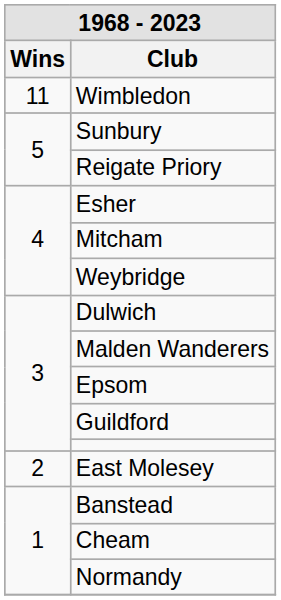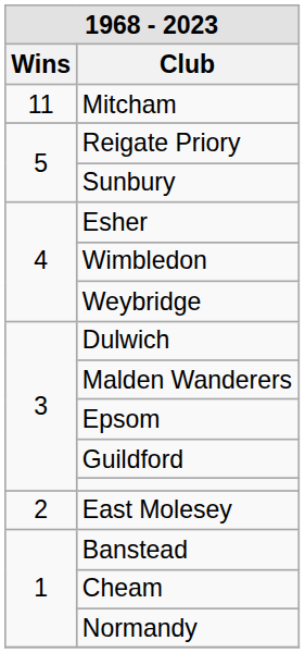row 3 | Club: Wimbledon -> Mitcham
row 4 | Club: Sunbury -> Reigate Priory
row 5 | Club: Reigate Priory -> Sunbury
row 7 | Club: Mitcham -> Wimbledon
